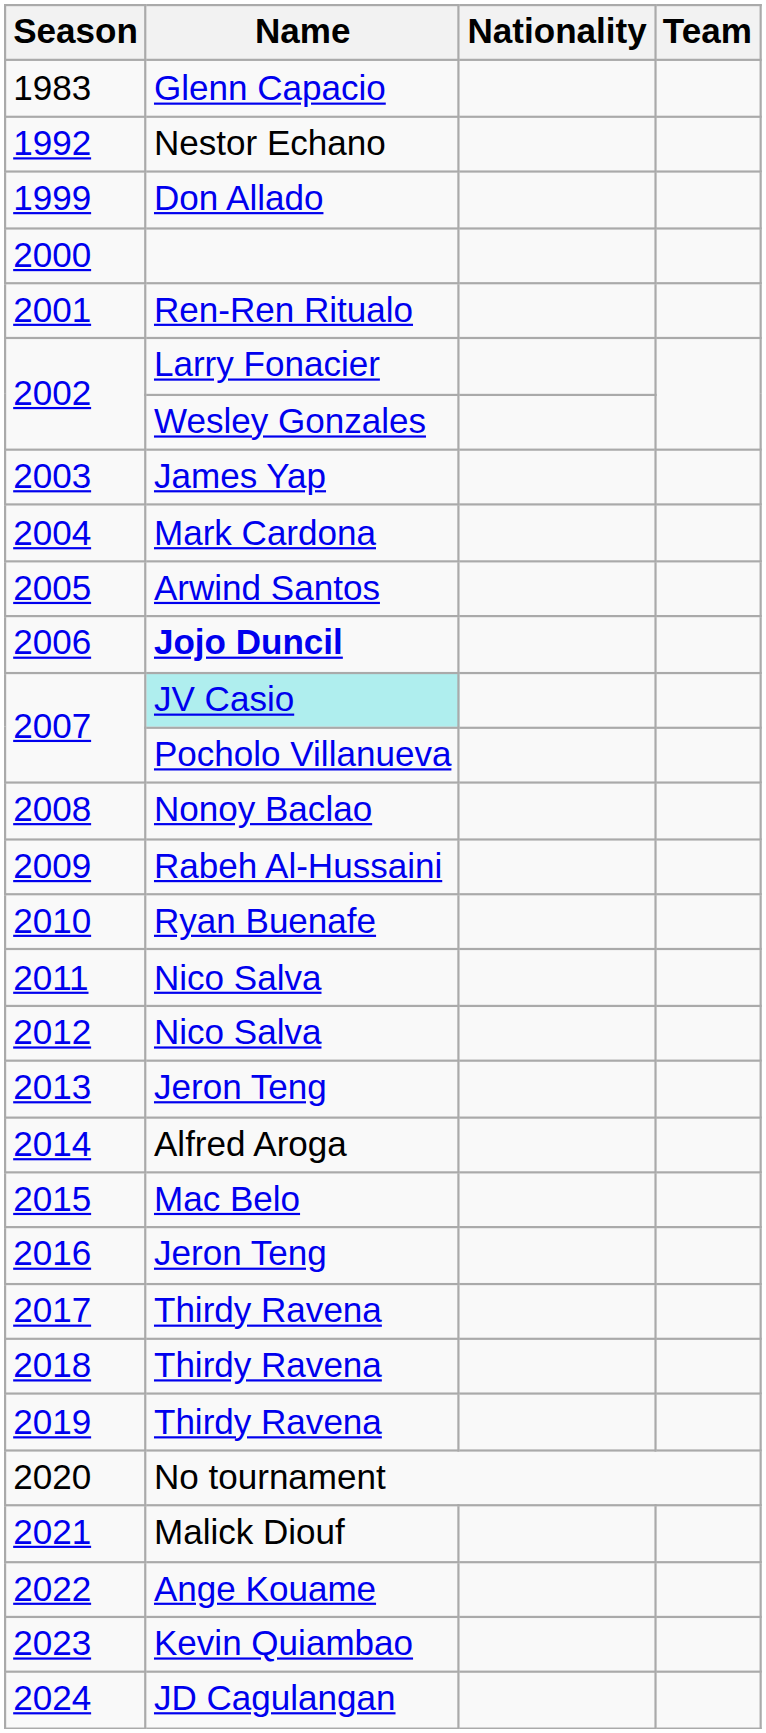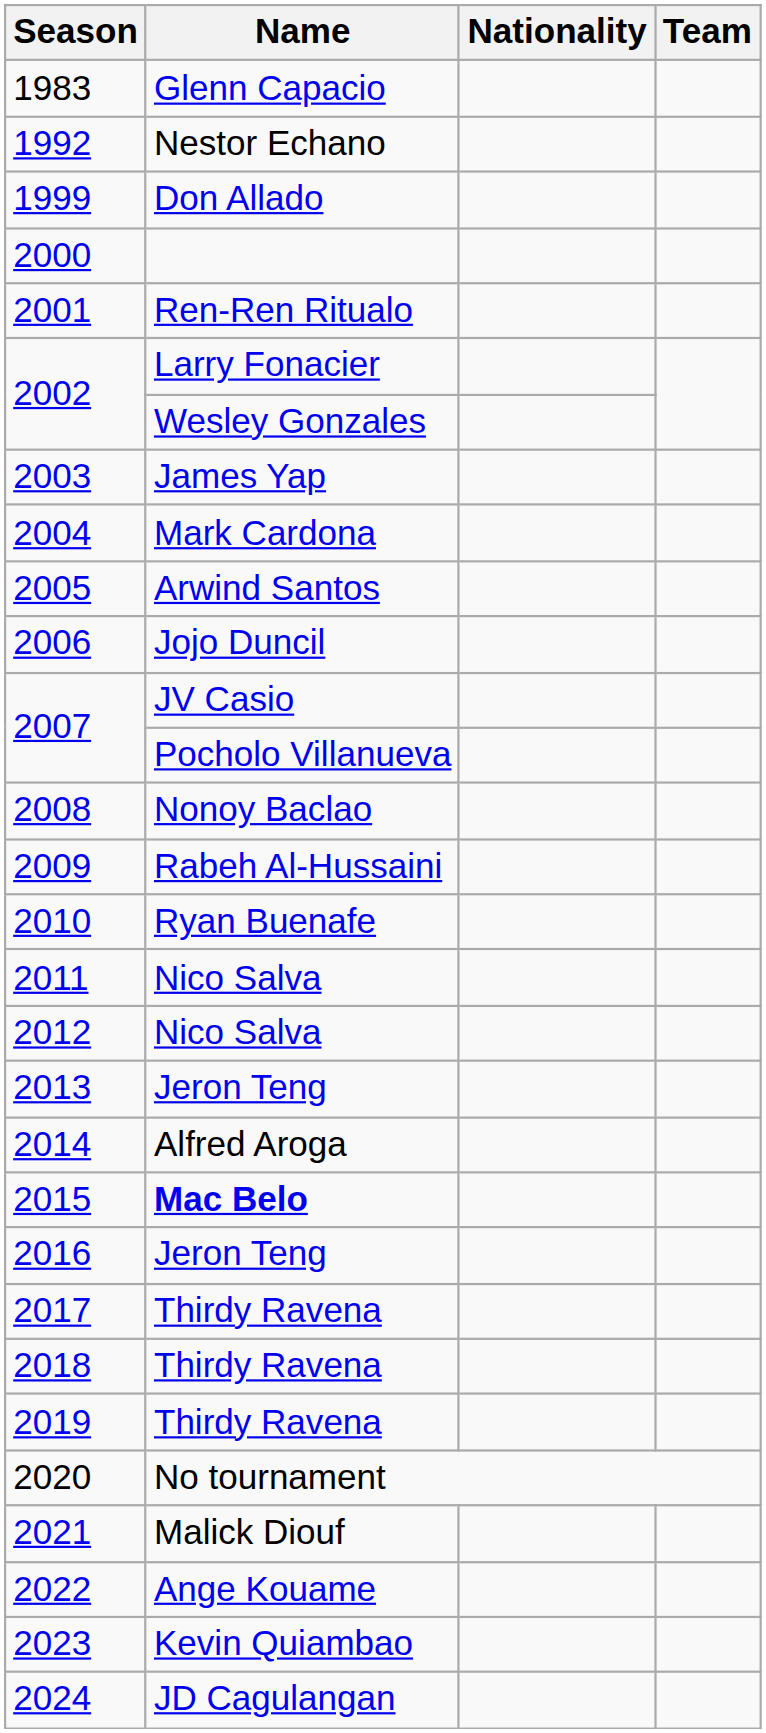2006 | Name: bold -> normal
2007 / JV Casio | Name: paleturquoise background -> no background
2015 | Name: normal -> bold
